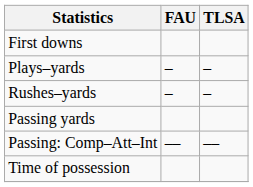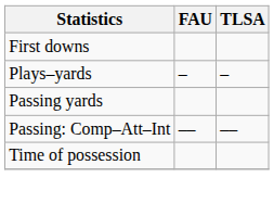- row: Rushes–yards | – | –
